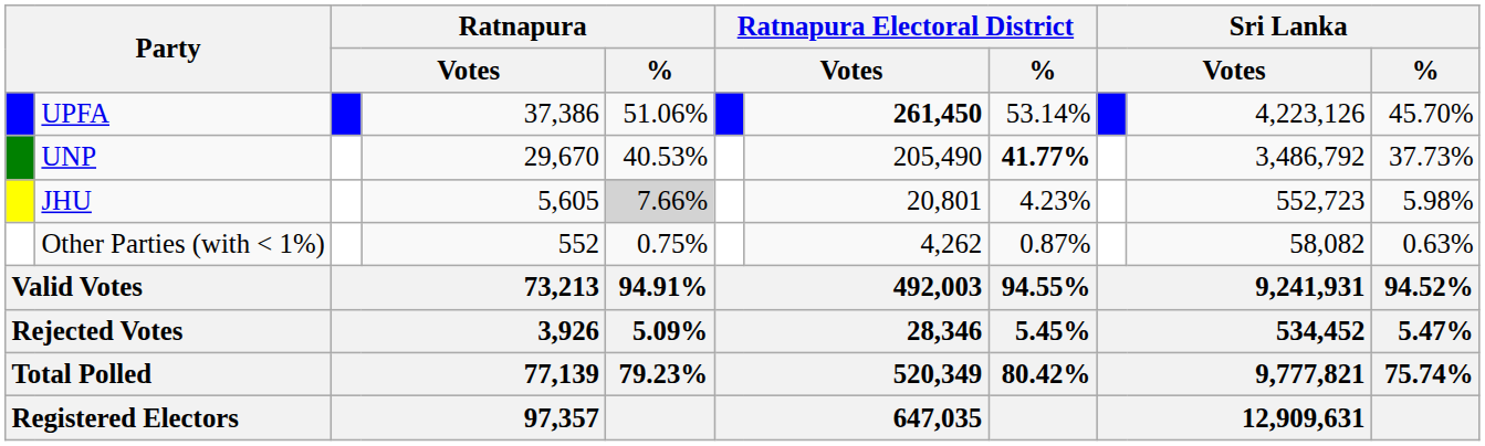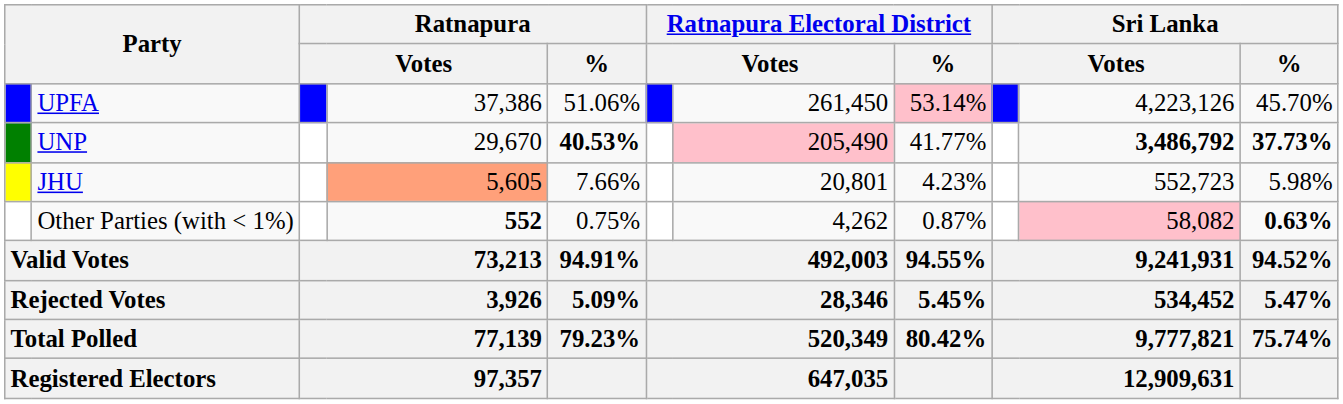UPFA | column 7: bold -> normal
UPFA | Ratnapura Electoral District / %: no background -> pink background
UNP | Ratnapura / %: normal -> bold
UNP | column 7: no background -> pink background
UNP | Ratnapura Electoral District / %: bold -> normal
UNP | column 10: normal -> bold
UNP | Sri Lanka / %: normal -> bold
JHU | column 4: no background -> lightsalmon background
JHU | Ratnapura / %: lightgrey background -> no background
Other Parties (with < 1%) | column 4: normal -> bold
Other Parties (with < 1%) | column 10: no background -> pink background
Other Parties (with < 1%) | Sri Lanka / %: normal -> bold
